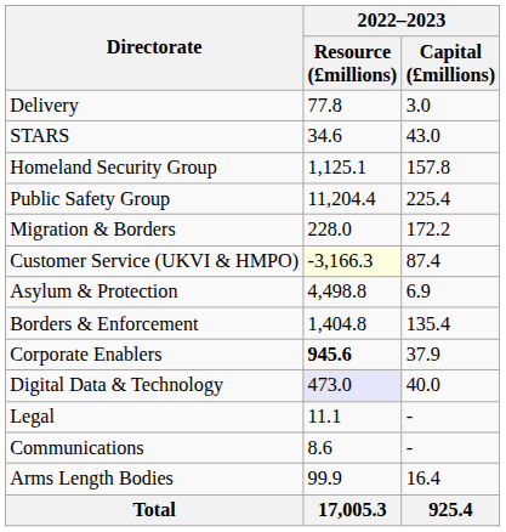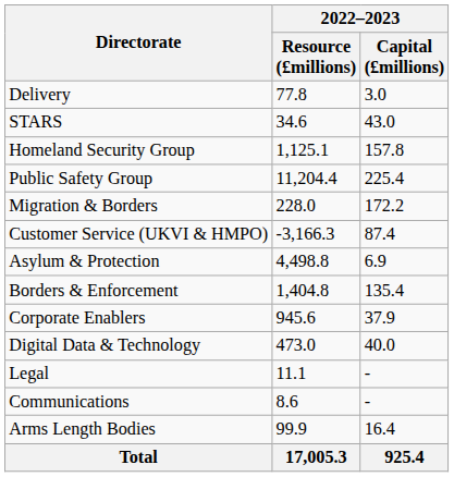Customer Service (UKVI & HMPO) | 2022–2023 / Resource (£millions): lightyellow background -> no background
Corporate Enablers | 2022–2023 / Resource (£millions): bold -> normal
Digital Data & Technology | 2022–2023 / Resource (£millions): lavender background -> no background
